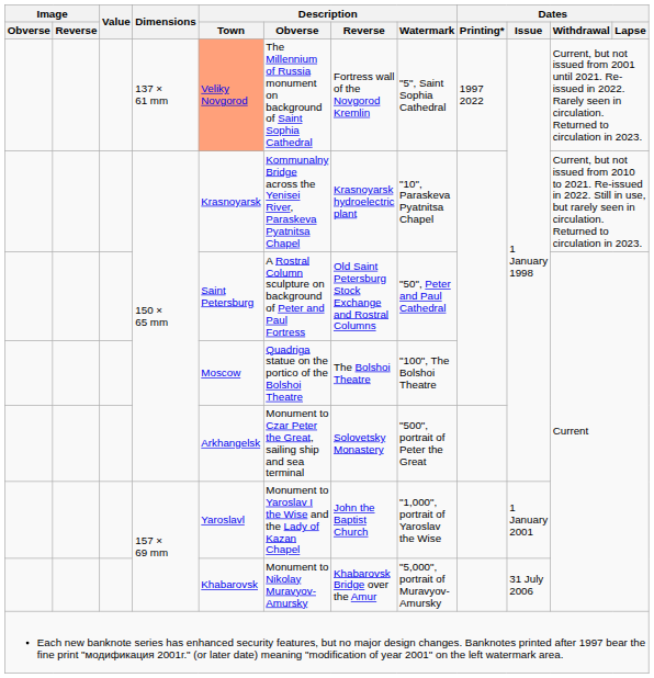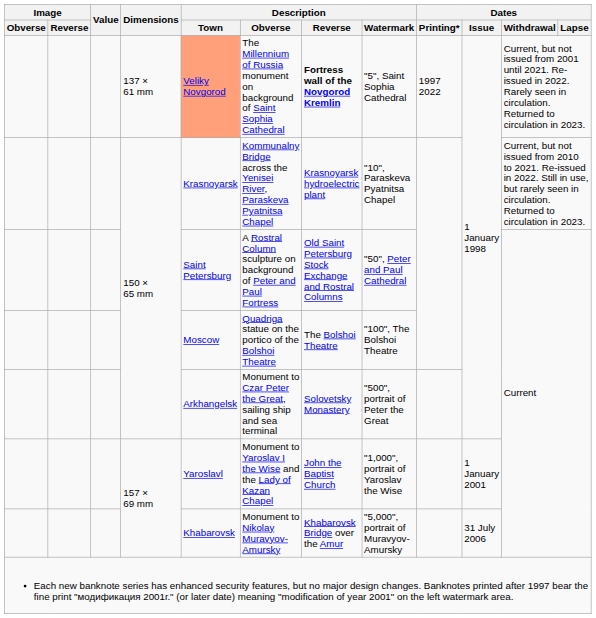137 × 61 mm | Description / Reverse: normal -> bold
